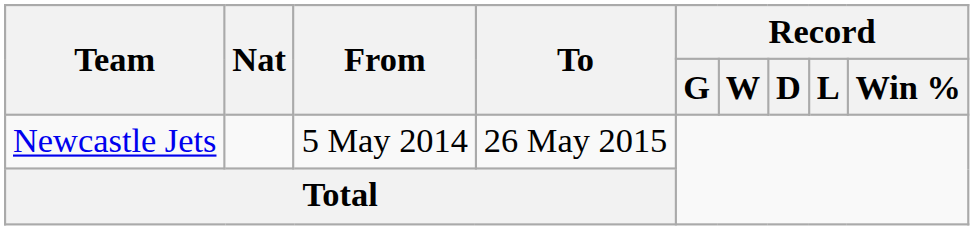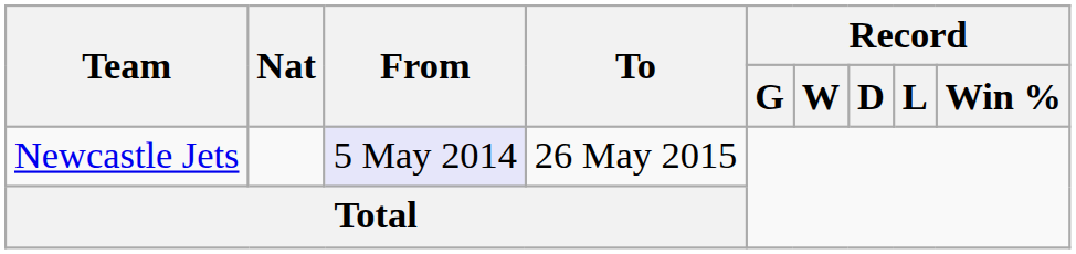Newcastle Jets | From: no background -> lavender background
